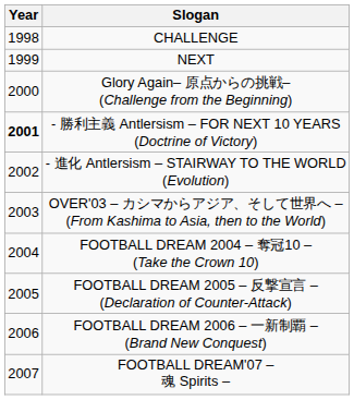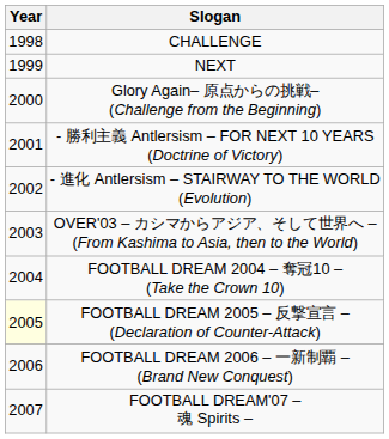- 勝利主義 Antlersism – FOR NEXT 10 YEARS (Doctrine of Victory) | Year: bold -> normal
FOOTBALL DREAM 2005 – 反撃宣言 – (Declaration of Counter-Attack) | Year: no background -> lightyellow background
